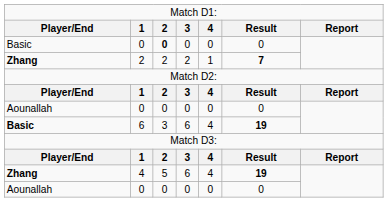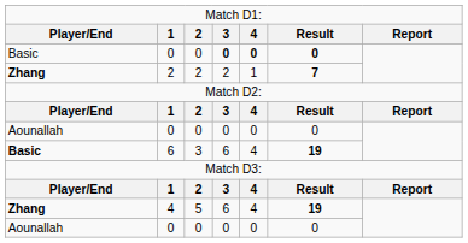Basic / 0 | column 3: bold -> normal
Basic / 0 | column 4: normal -> bold
Basic / 0 | column 5: normal -> bold
Basic / 0 | column 6: normal -> bold
